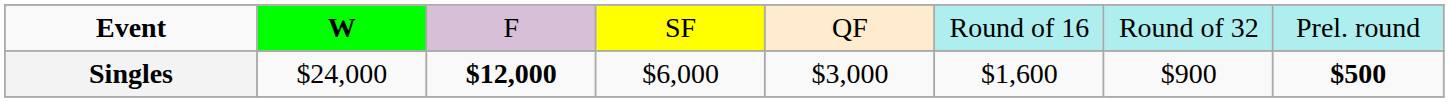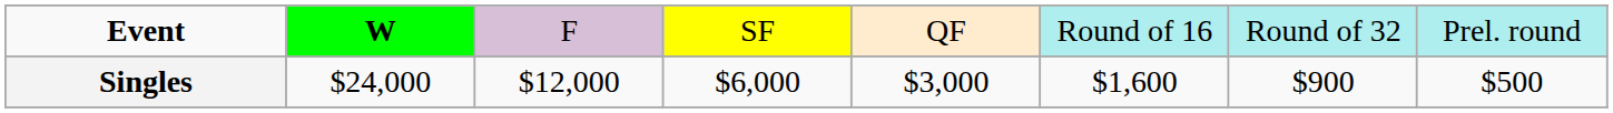Singles | column 3: bold -> normal
Singles | column 8: bold -> normal
